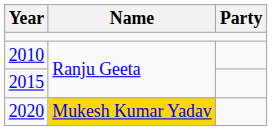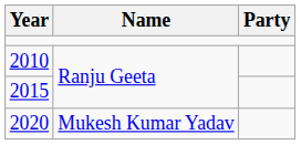2020 | Name: gold background -> no background
